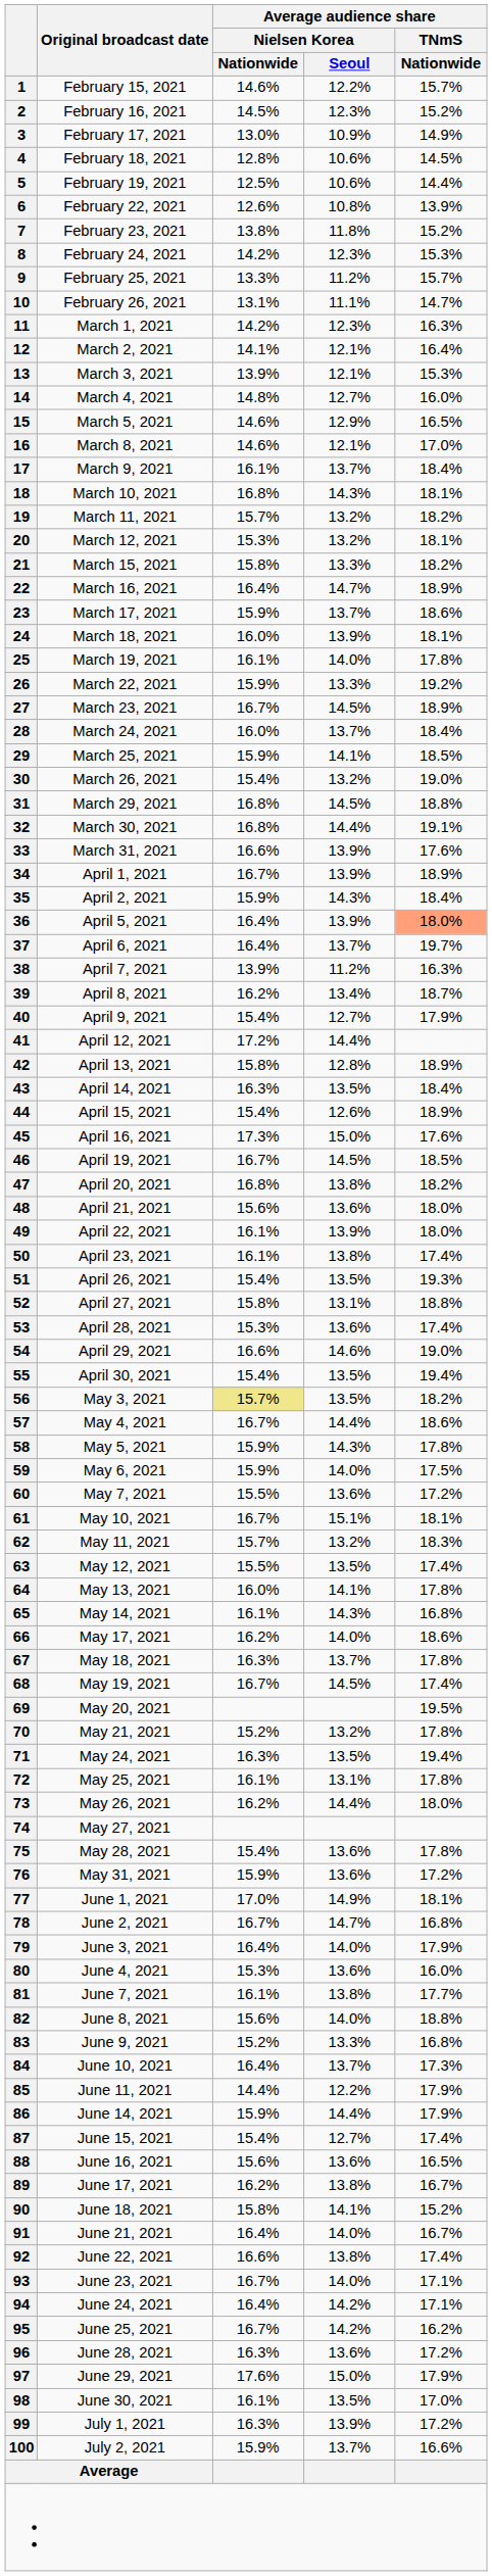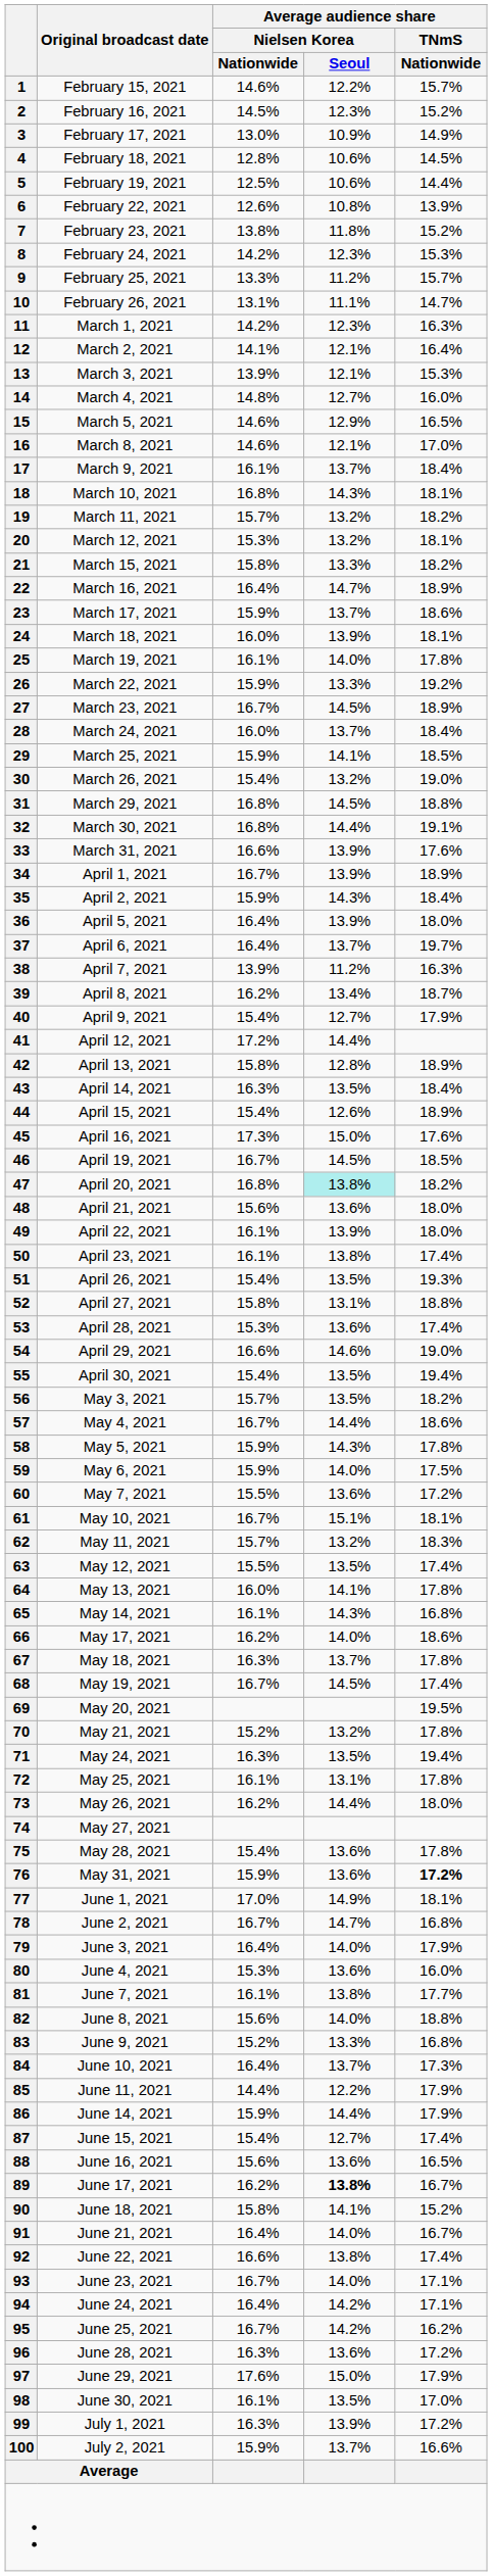36 | Average audience share / TNmS / Nationwide: lightsalmon background -> no background
47 | Average audience share / Nielsen Korea / Seoul: no background -> paleturquoise background
56 | Average audience share / Nielsen Korea / Nationwide: khaki background -> no background
76 | Average audience share / TNmS / Nationwide: normal -> bold
89 | Average audience share / Nielsen Korea / Seoul: normal -> bold
